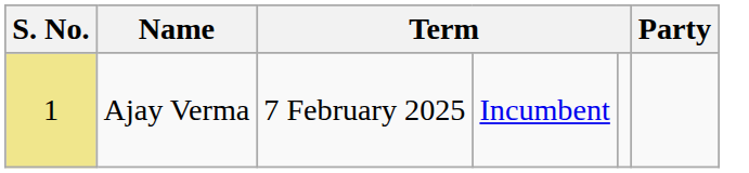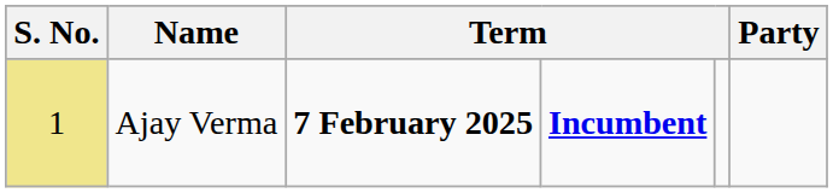Ajay Verma | column 3: normal -> bold
Ajay Verma | column 4: normal -> bold
